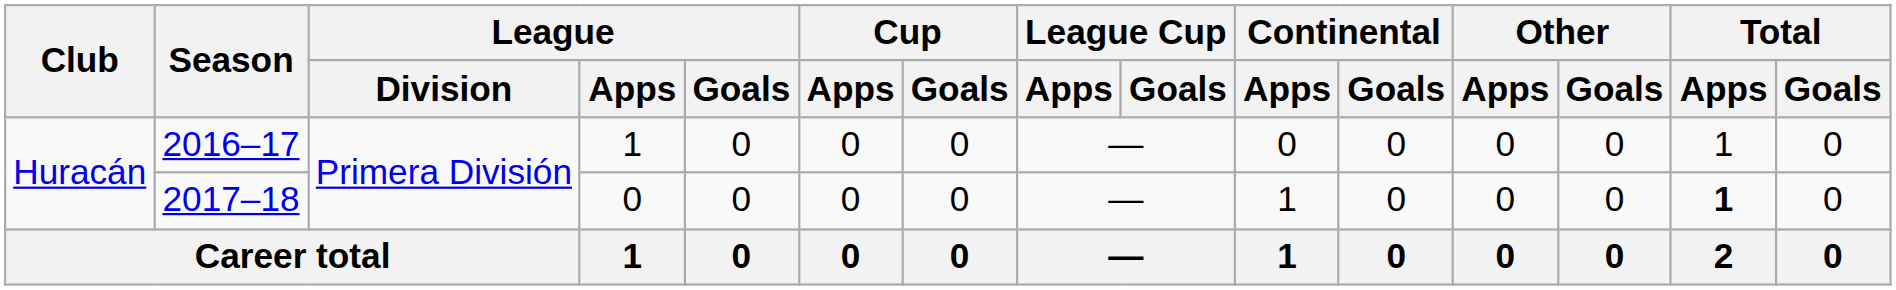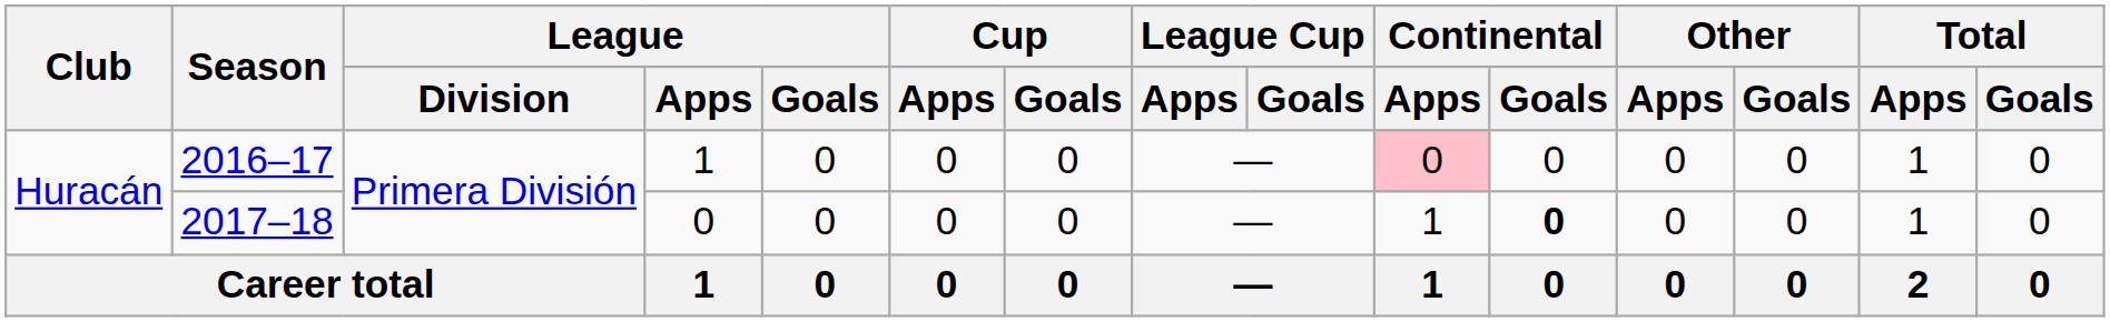2016–17 | Continental / Apps: no background -> pink background
2017–18 | Continental / Goals: normal -> bold
2017–18 | Total / Apps: bold -> normal
